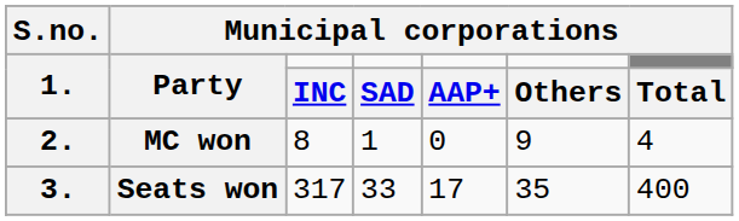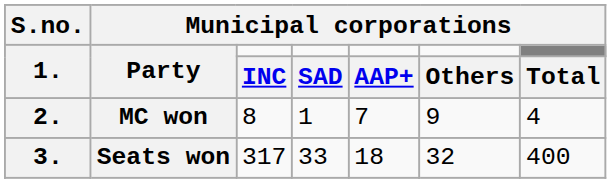MC won | column 5: 0 -> 7
Seats won | column 5: 17 -> 18
Seats won | column 6: 35 -> 32
